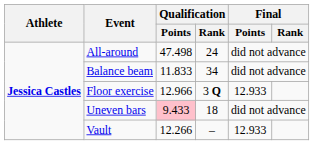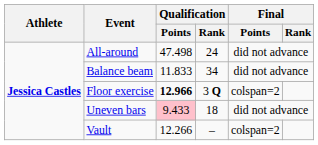Floor exercise | Qualification / Points: normal -> bold
Floor exercise | Final / Points: 12.933 -> colspan=2
Vault | Final / Points: 12.933 -> colspan=2
